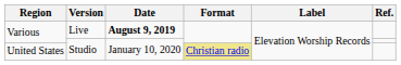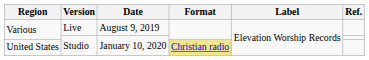Various / Live | Date: bold -> normal
